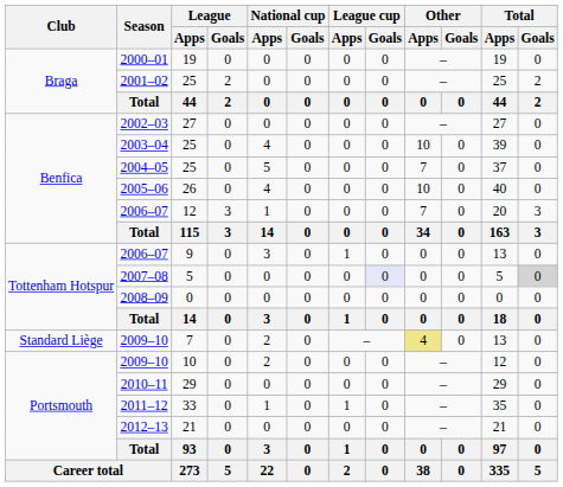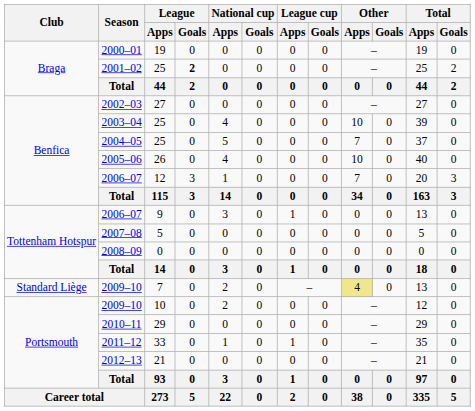2001–02 | League / Goals: normal -> bold
2007–08 | League cup / Goals: lavender background -> no background
2007–08 | Total / Goals: lightgrey background -> no background
